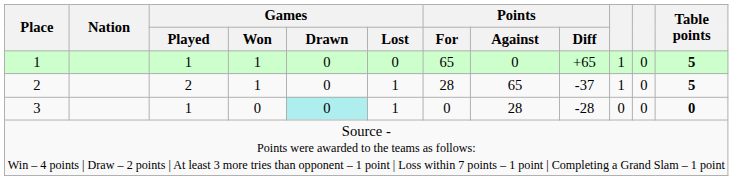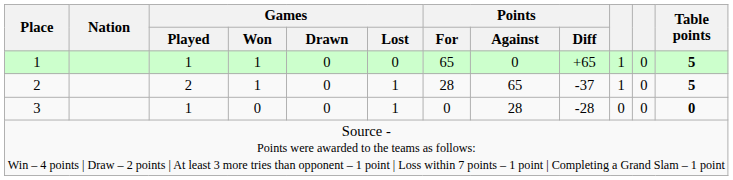3 | Games / Drawn: paleturquoise background -> no background
